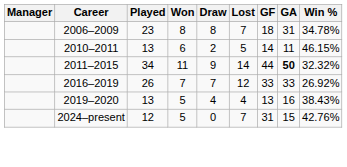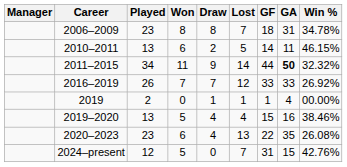+ row: 2019 | 2 | 0 | 1 | 1 | 1 | 4 | 00.00%
2019–2020 | GF: 13 -> 15
2019–2020 | Win %: 38.43% -> 38.46%
+ row: 2020–2023 | 23 | 6 | 4 | 13 | 22 | 35 | 26.08%
